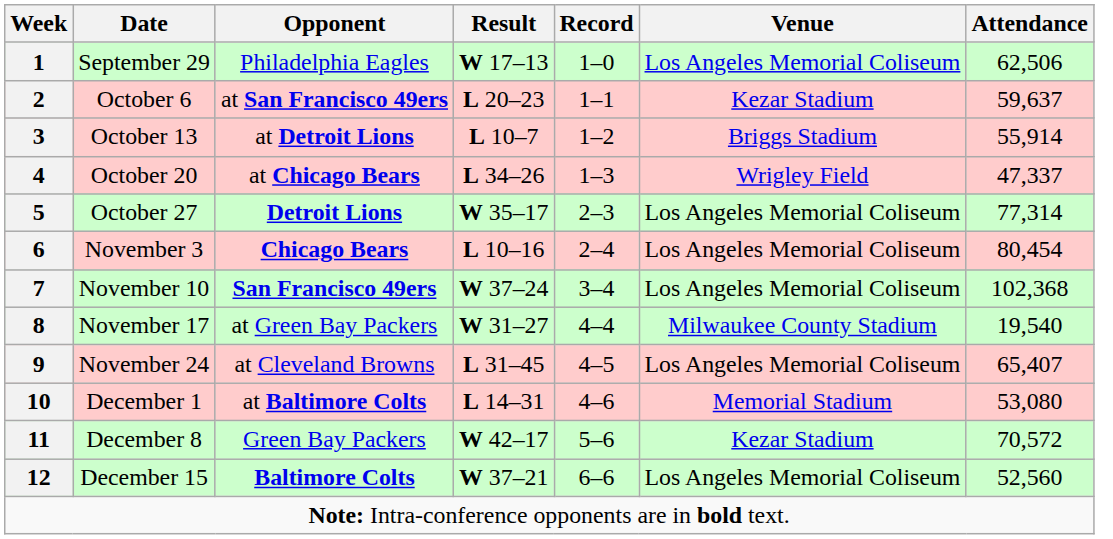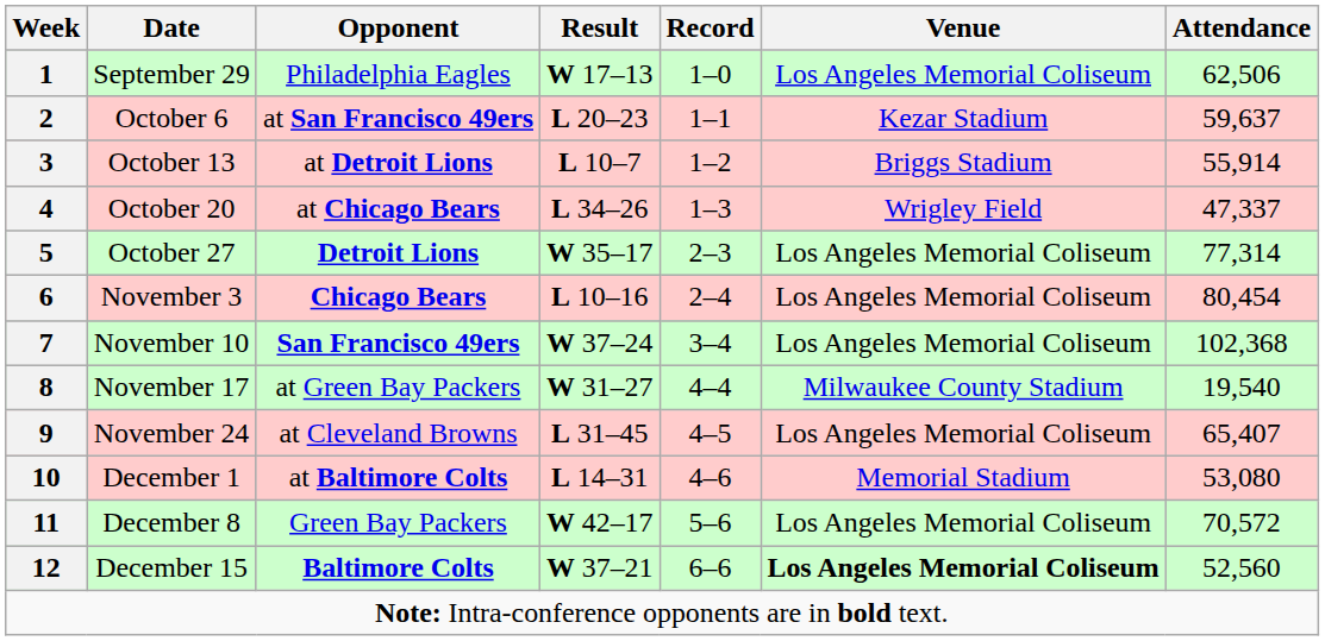11 | Venue: Kezar Stadium -> Los Angeles Memorial Coliseum
12 | Venue: normal -> bold
